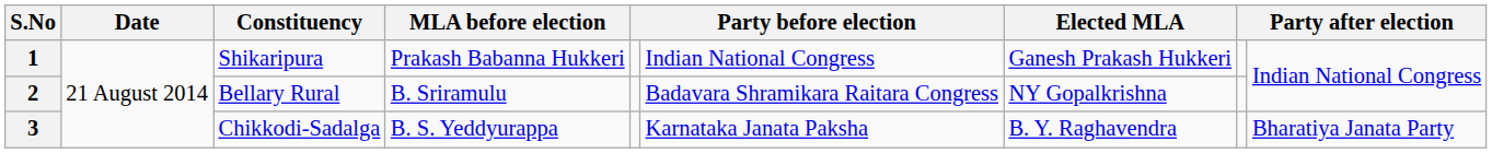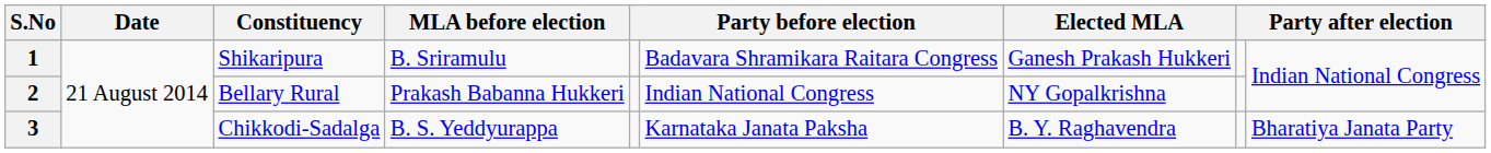1 | MLA before election: Prakash Babanna Hukkeri -> B. Sriramulu
1 | column 6: Indian National Congress -> Badavara Shramikara Raitara Congress
2 | MLA before election: B. Sriramulu -> Prakash Babanna Hukkeri
2 | column 6: Badavara Shramikara Raitara Congress -> Indian National Congress
